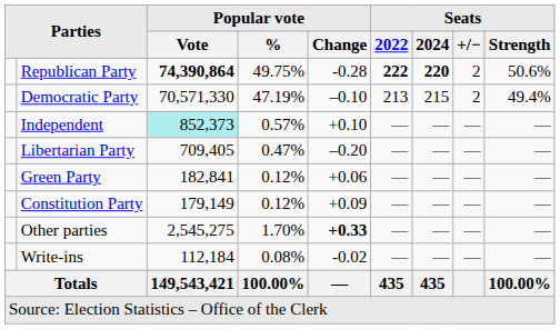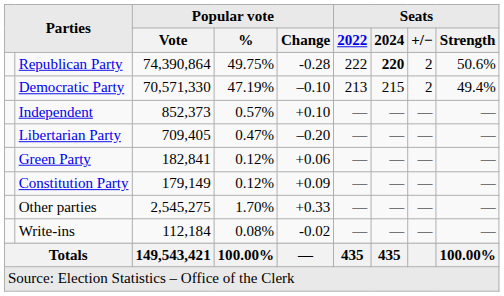Republican Party | Popular vote / Vote: bold -> normal
Republican Party | Seats / 2022: bold -> normal
Independent | Popular vote / Vote: paleturquoise background -> no background
Other parties | Popular vote / Change: bold -> normal
